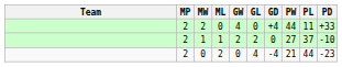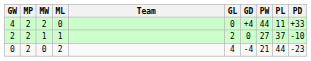columns swapped: Team <-> GW
